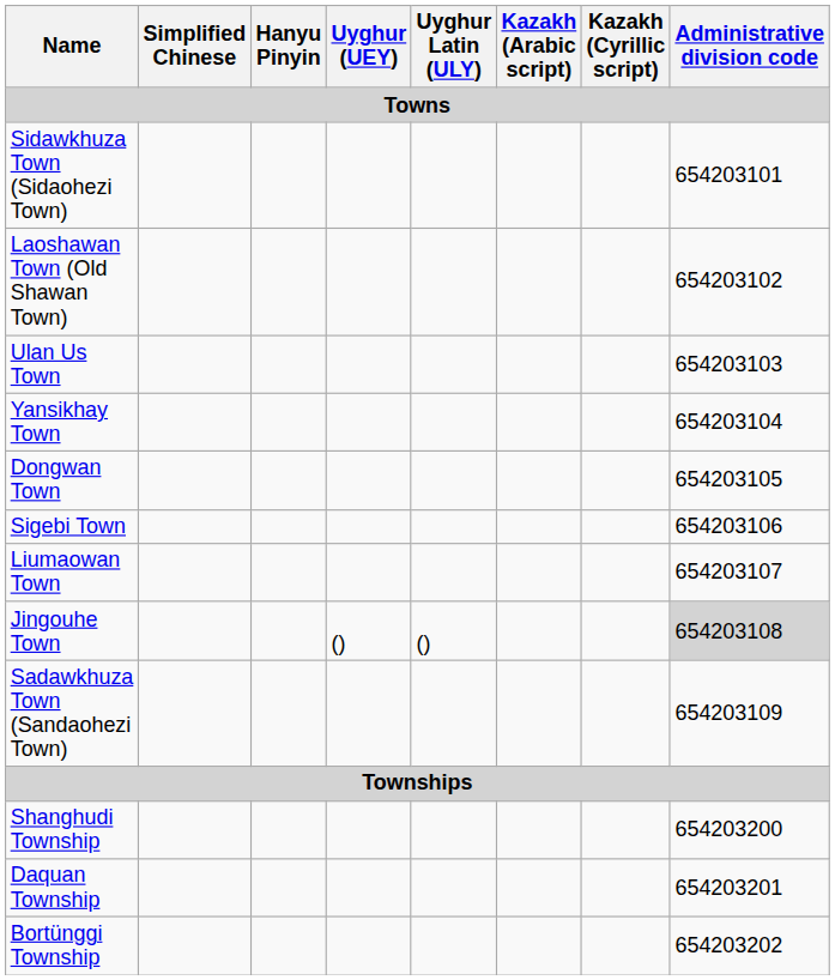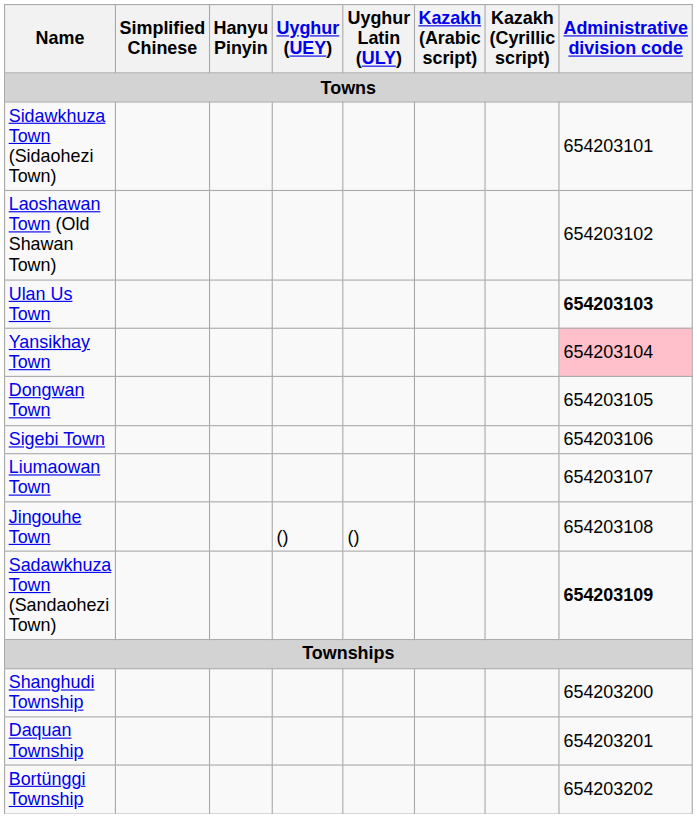Ulan Us Town | Administrative division code: normal -> bold
Yansikhay Town | Administrative division code: no background -> pink background
Jingouhe Town | Administrative division code: lightgrey background -> no background
Sadawkhuza Town (Sandaohezi Town) | Administrative division code: normal -> bold
